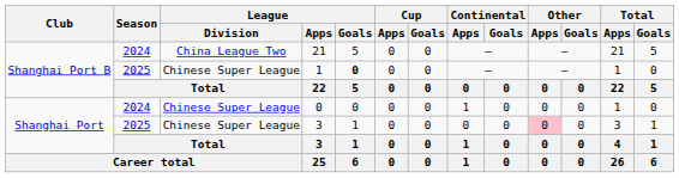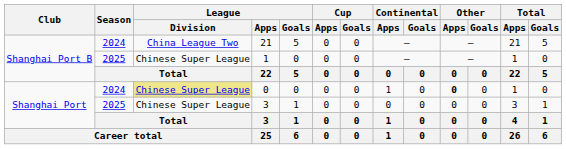row 4 | League / Goals: bold -> normal
row 6 | League / Division: no background -> khaki background
row 6 | Other / Apps: normal -> bold
row 7 | Other / Apps: pink background -> no background
